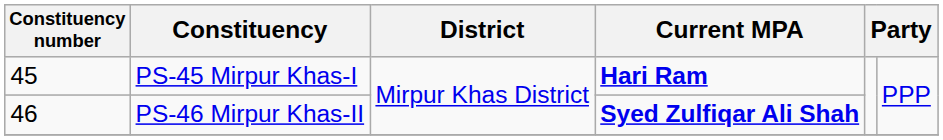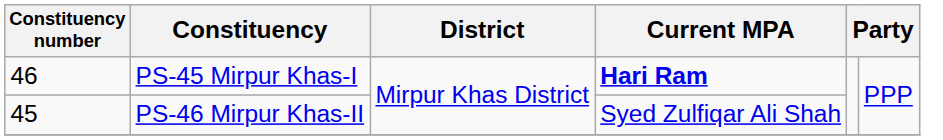PS-45 Mirpur Khas-I | Constituency number: 45 -> 46
PS-46 Mirpur Khas-II | Constituency number: 46 -> 45
PS-46 Mirpur Khas-II | Current MPA: bold -> normal
